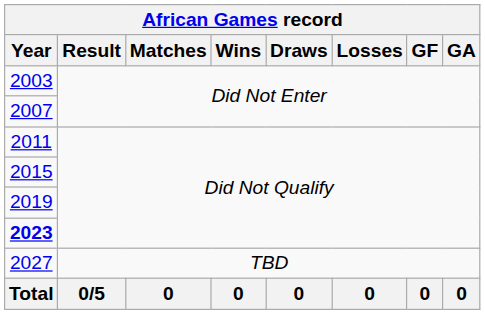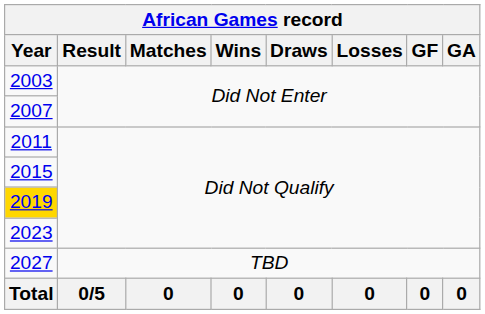2019 | African Games record / Year: no background -> gold background
2023 | African Games record / Year: bold -> normal
